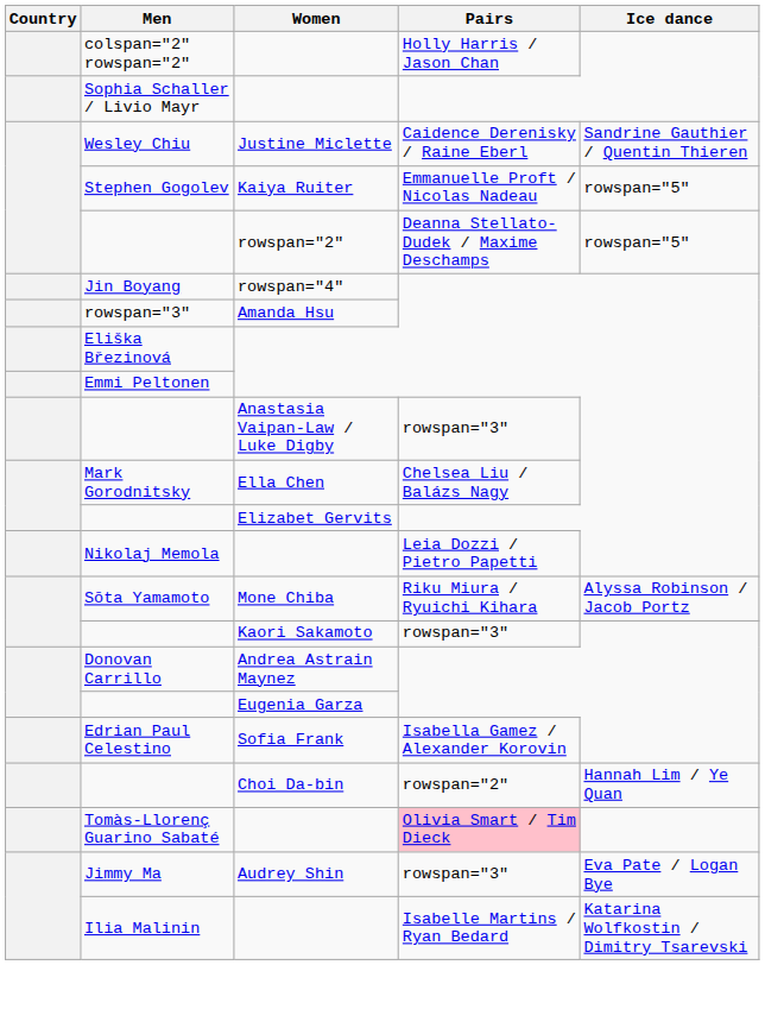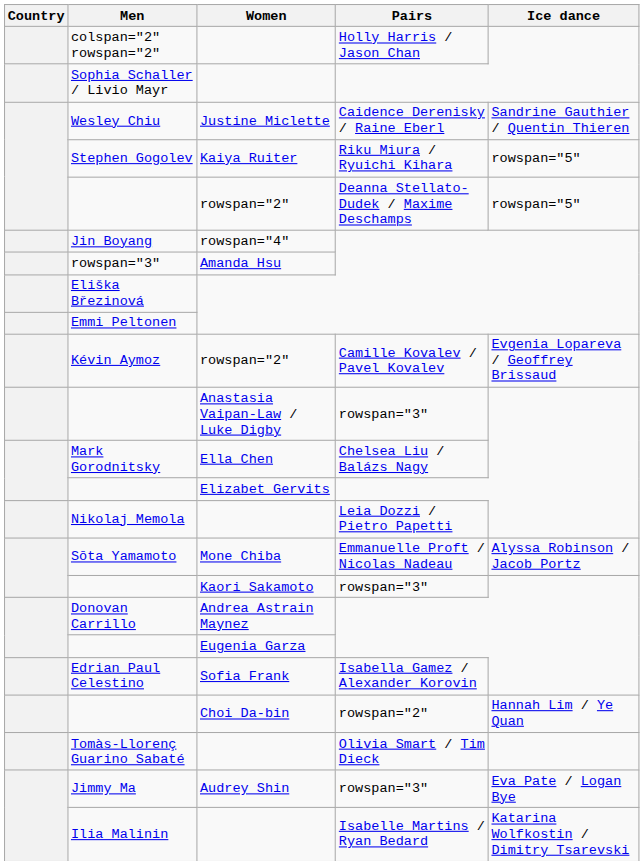Stephen Gogolev | Pairs: Emmanuelle Proft / Nicolas Nadeau -> Riku Miura / Ryuichi Kihara
+ row: Kévin Aymoz | rowspan="2" | Camille Kovalev / Pavel Kovalev | Evgenia Lopareva / Geoffrey Brissaud
Sōta Yamamoto | Pairs: Riku Miura / Ryuichi Kihara -> Emmanuelle Proft / Nicolas Nadeau
Tomàs-Llorenç Guarino Sabaté | Pairs: pink background -> no background
